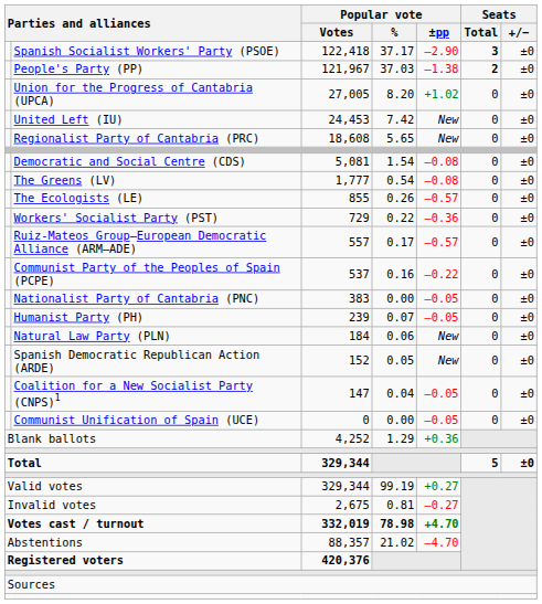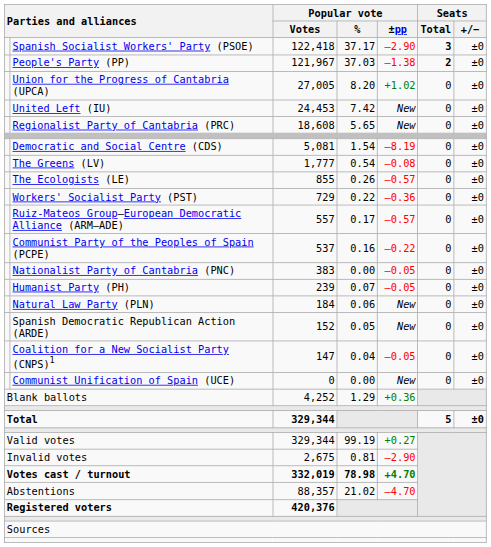Democratic and Social Centre (CDS) | Popular vote / ±pp: –0.08 -> –8.19
Communist Unification of Spain (UCE) | Popular vote / ±pp: –0.05 -> New
Invalid votes | Popular vote / ±pp: –0.27 -> –2.90
